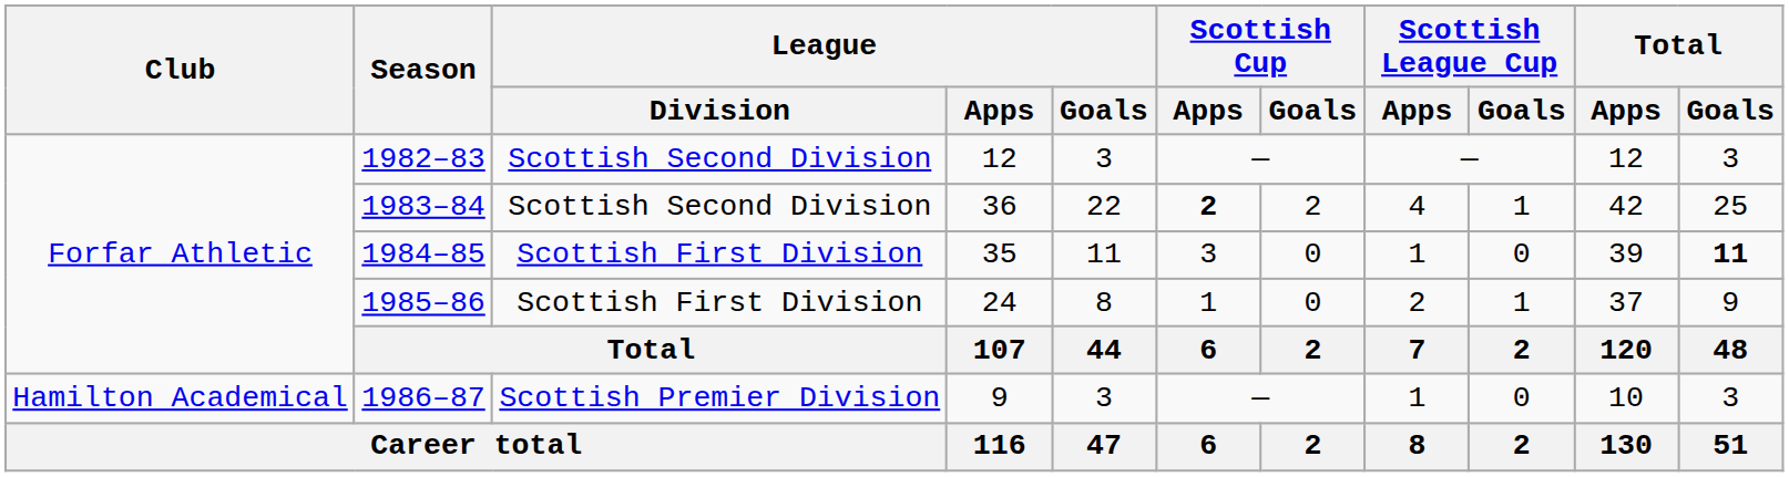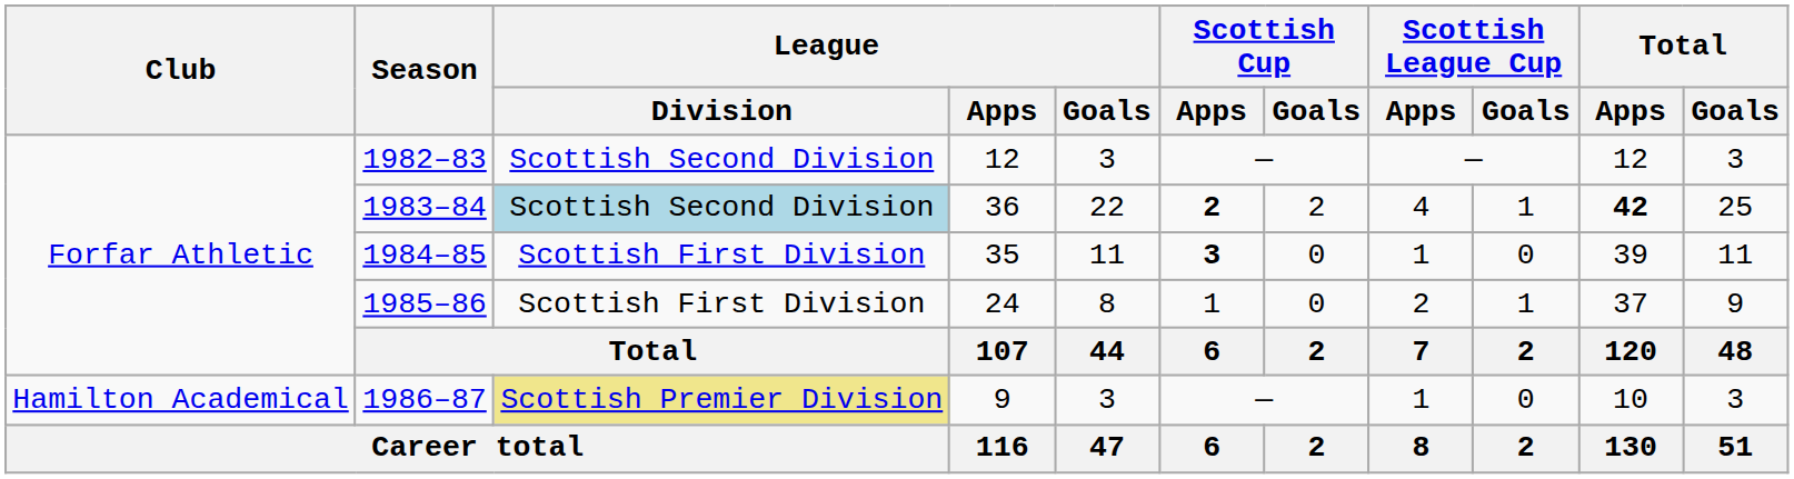1983–84 | League / Division: no background -> lightblue background
1983–84 | Total / Apps: normal -> bold
1984–85 | Scottish Cup / Apps: normal -> bold
1984–85 | Total / Goals: bold -> normal
1986–87 | League / Division: no background -> khaki background
